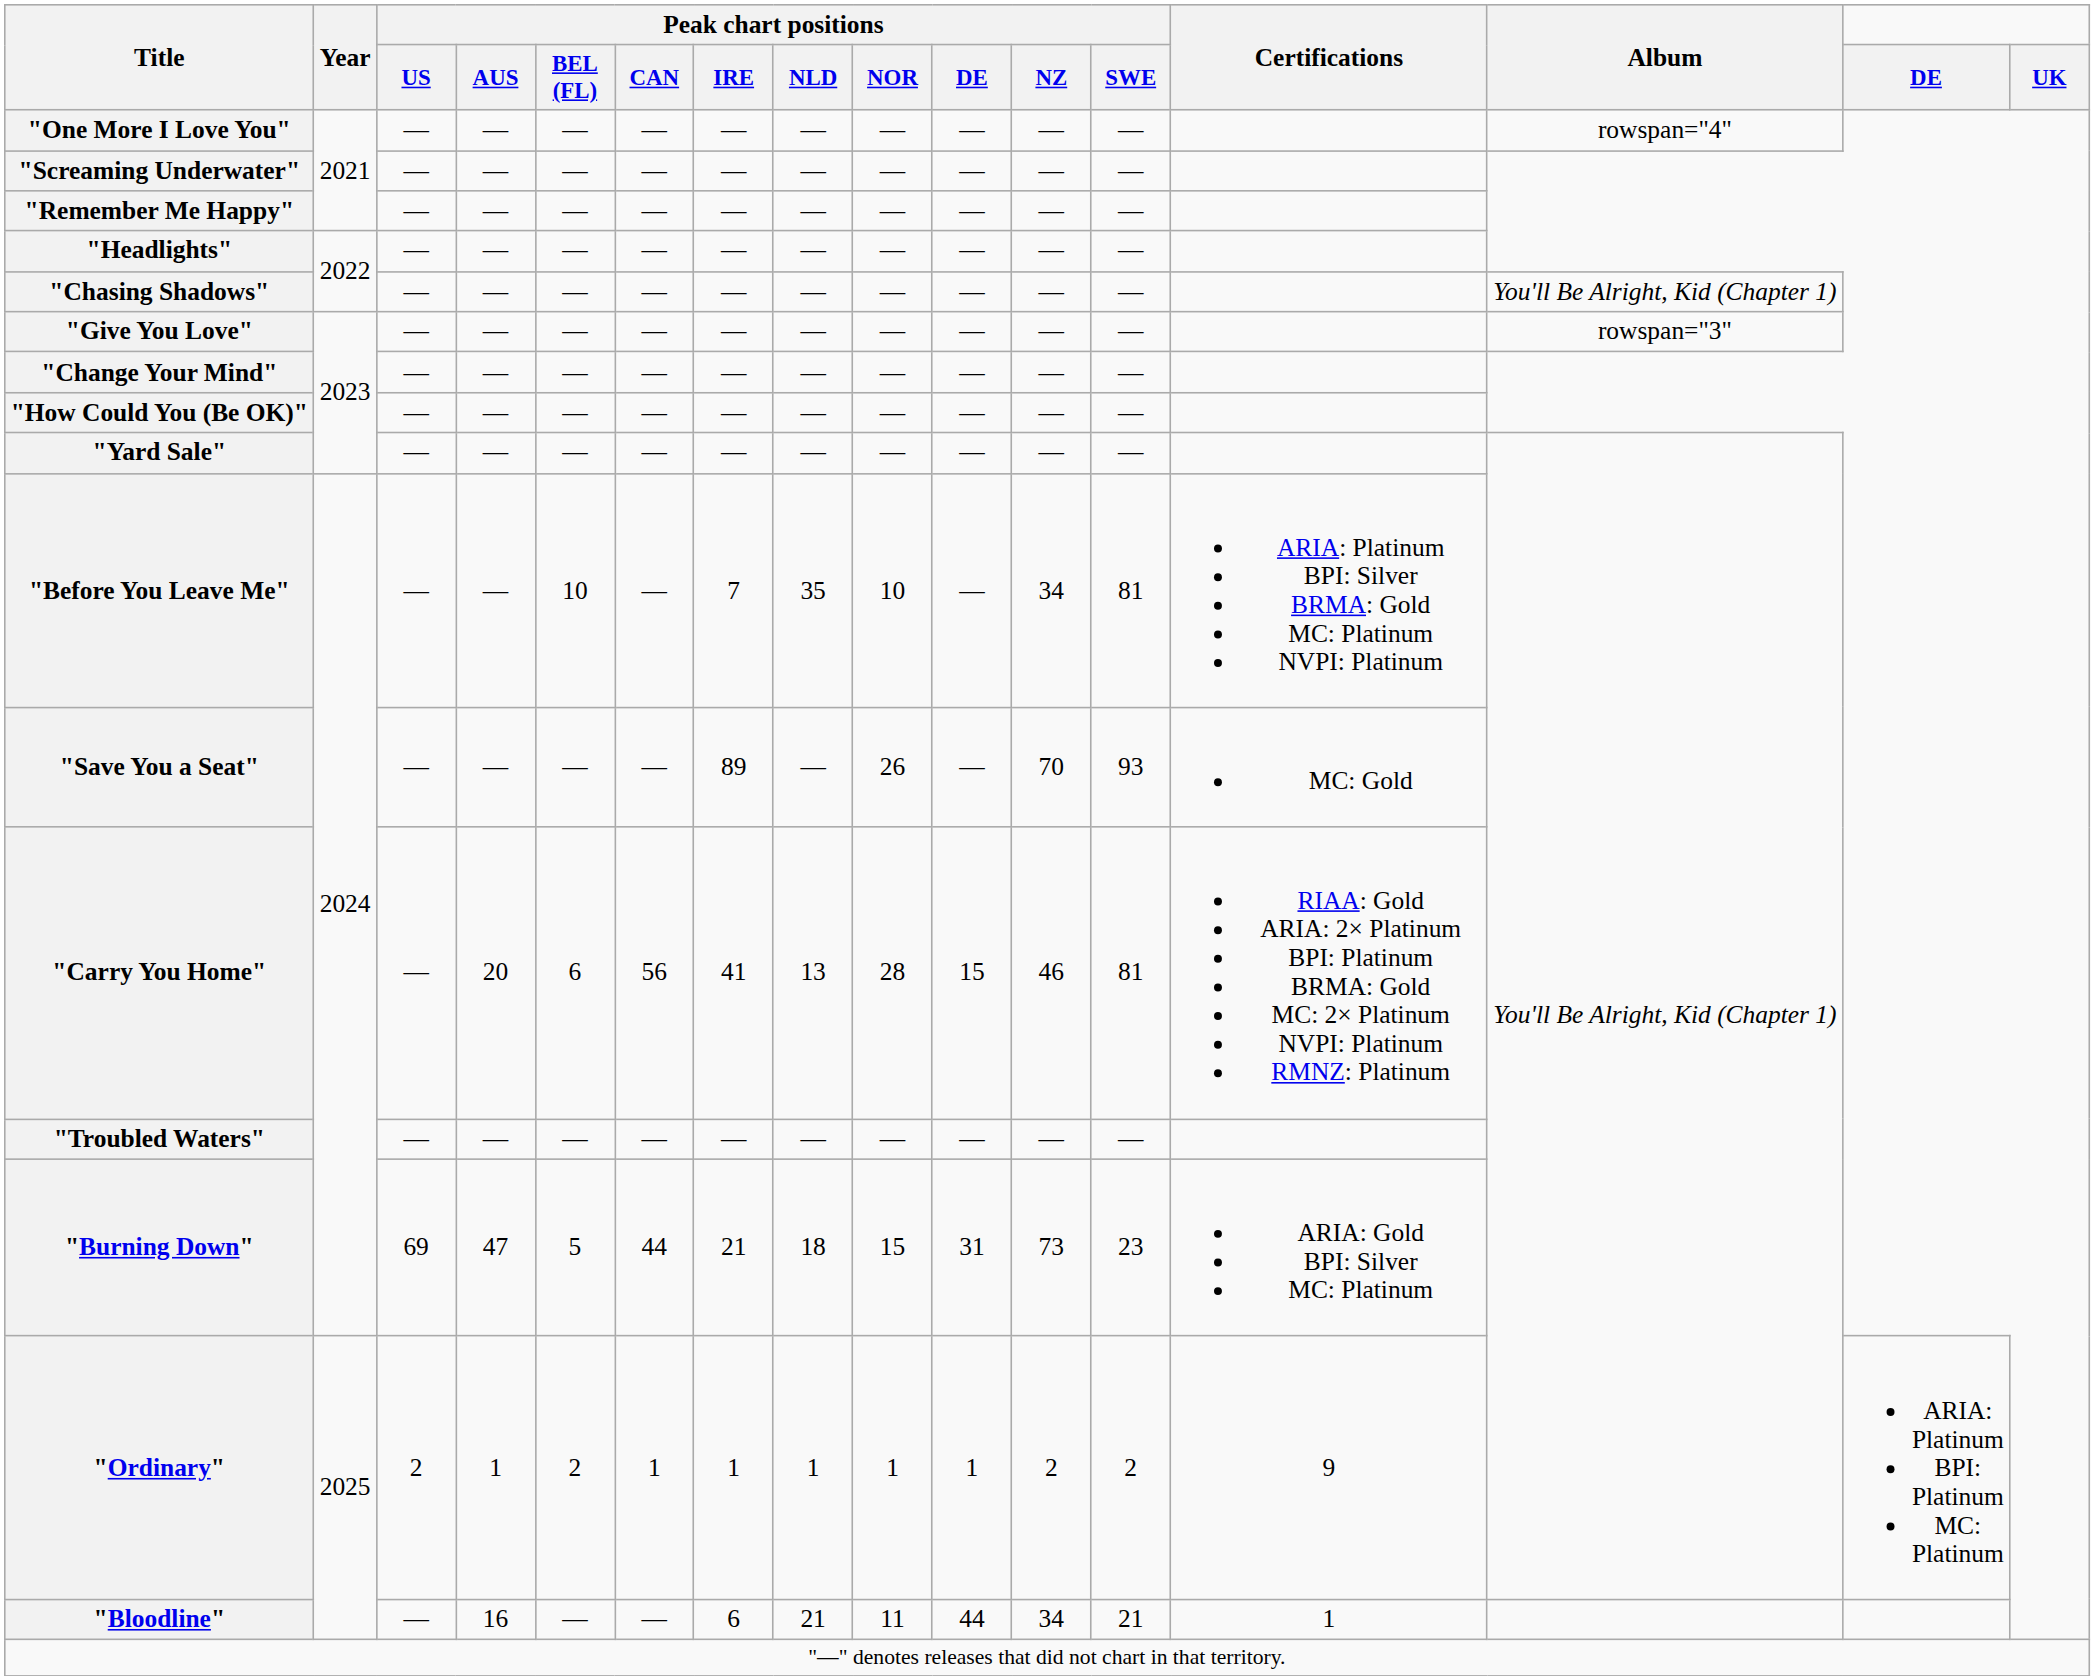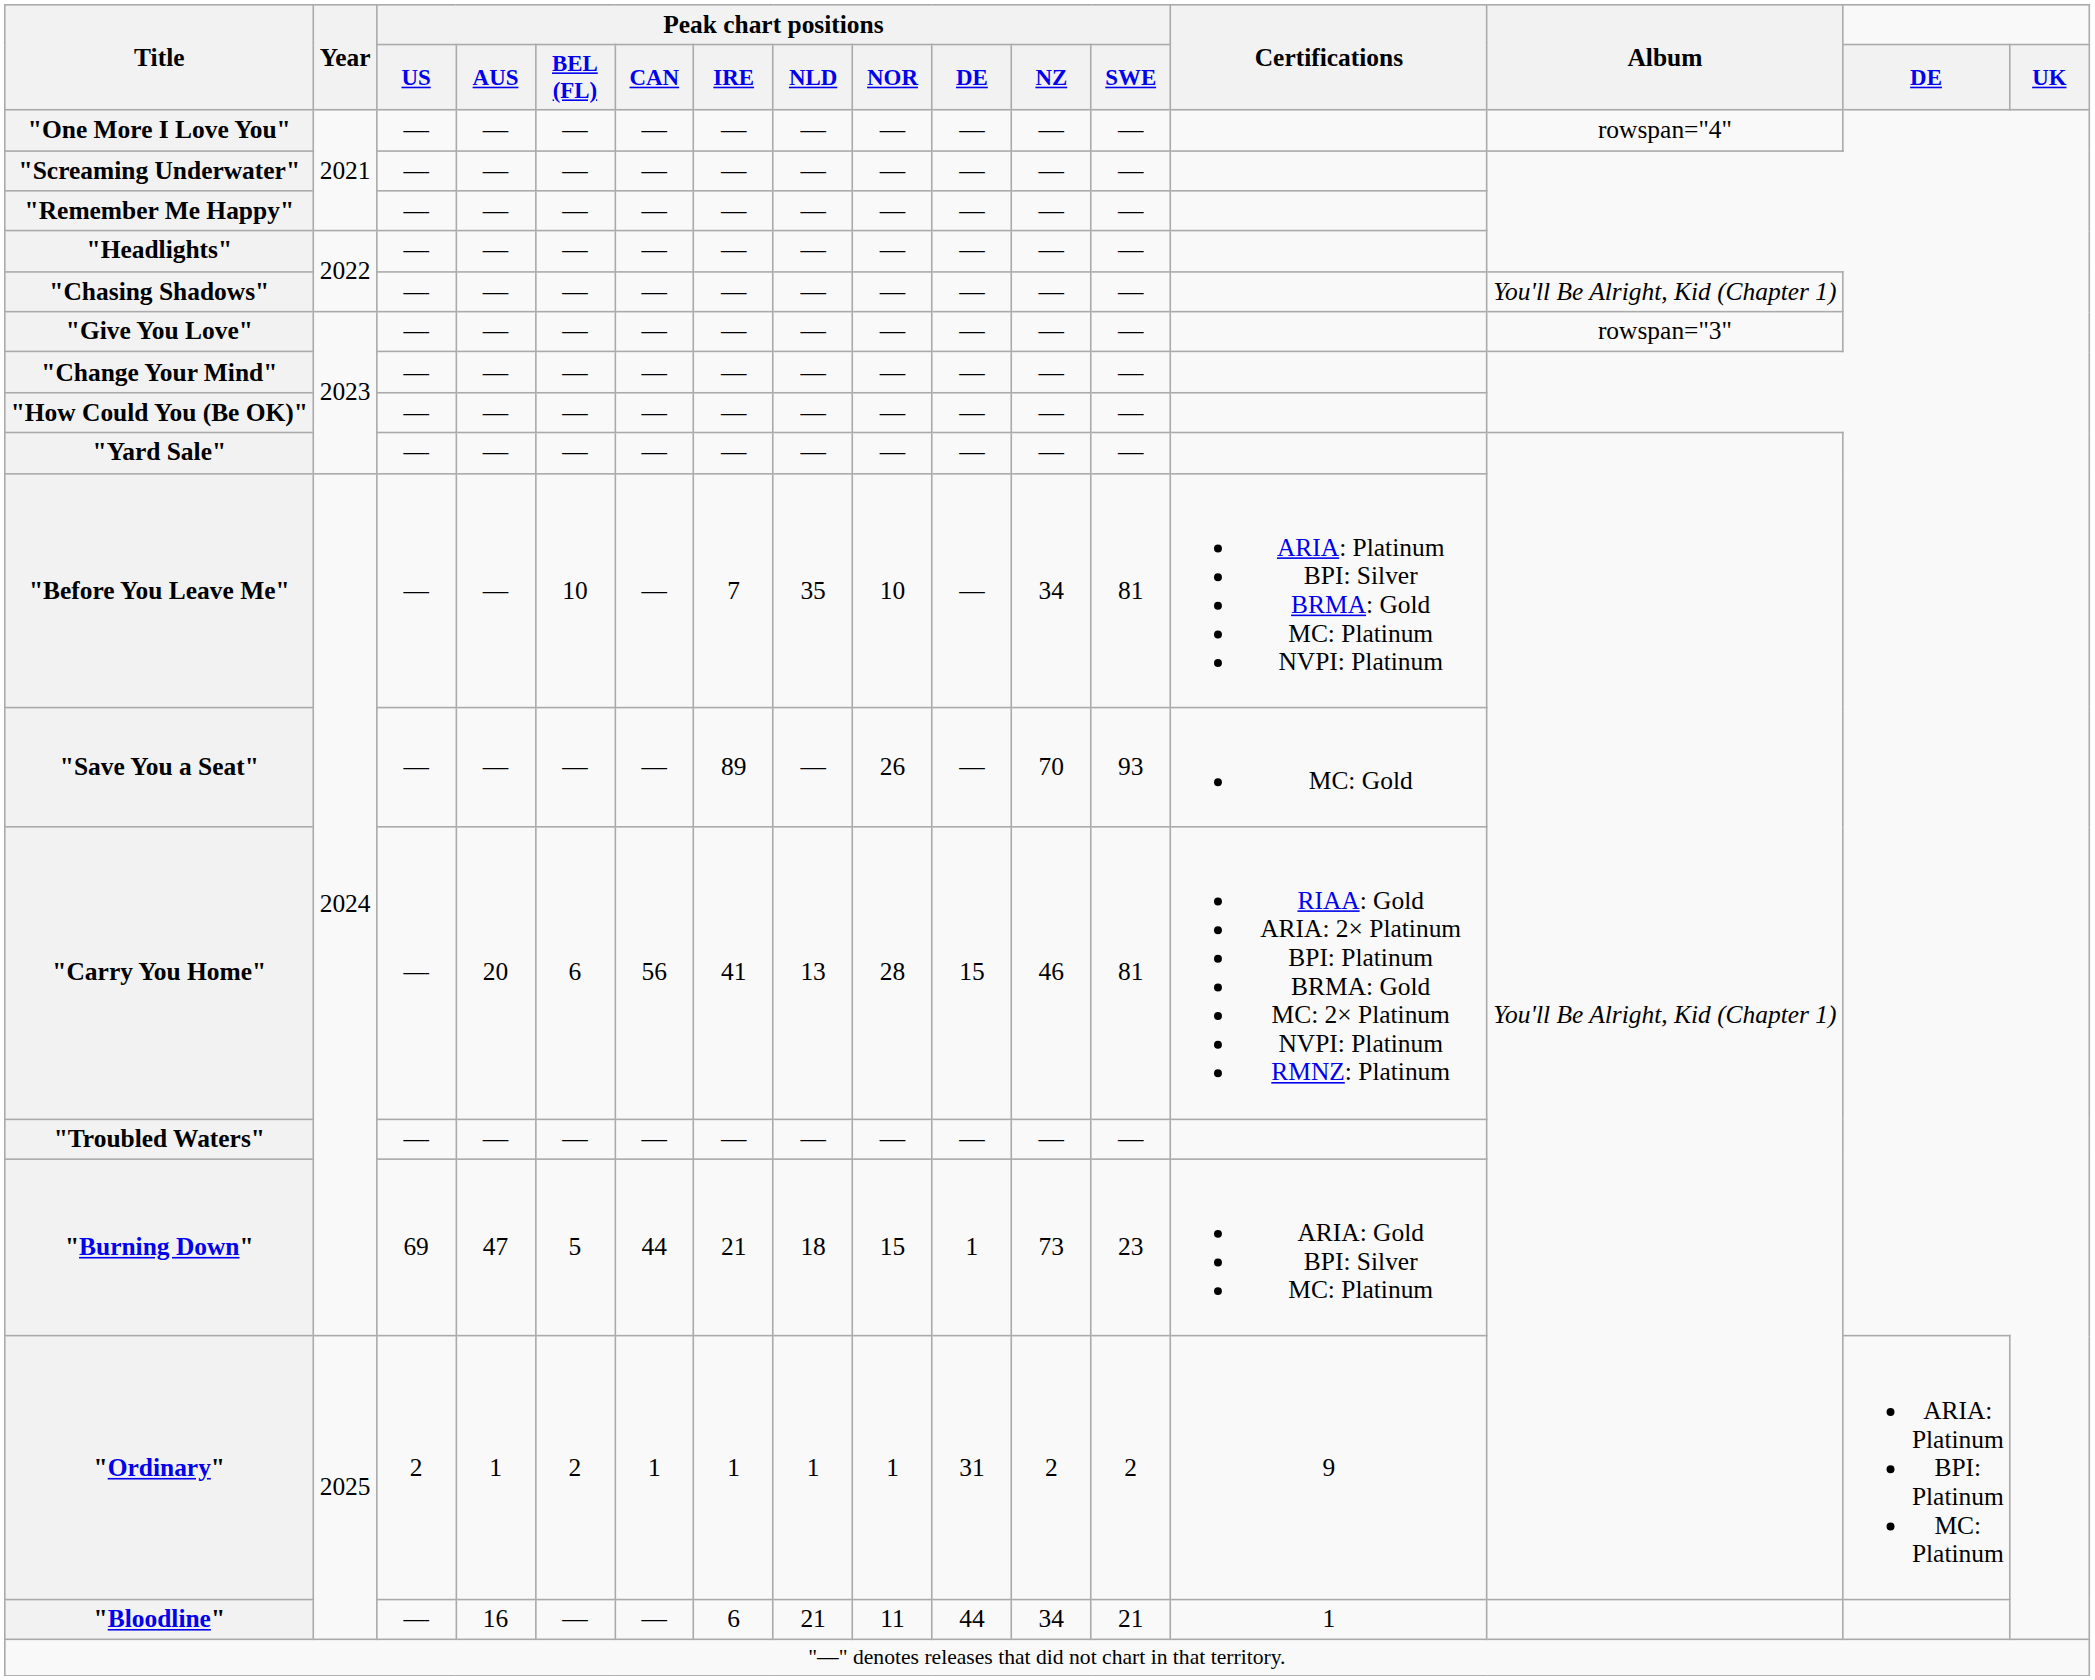"Burning Down" | Peak chart positions / DE: 31 -> 1
"Ordinary" | Peak chart positions / DE: 1 -> 31
